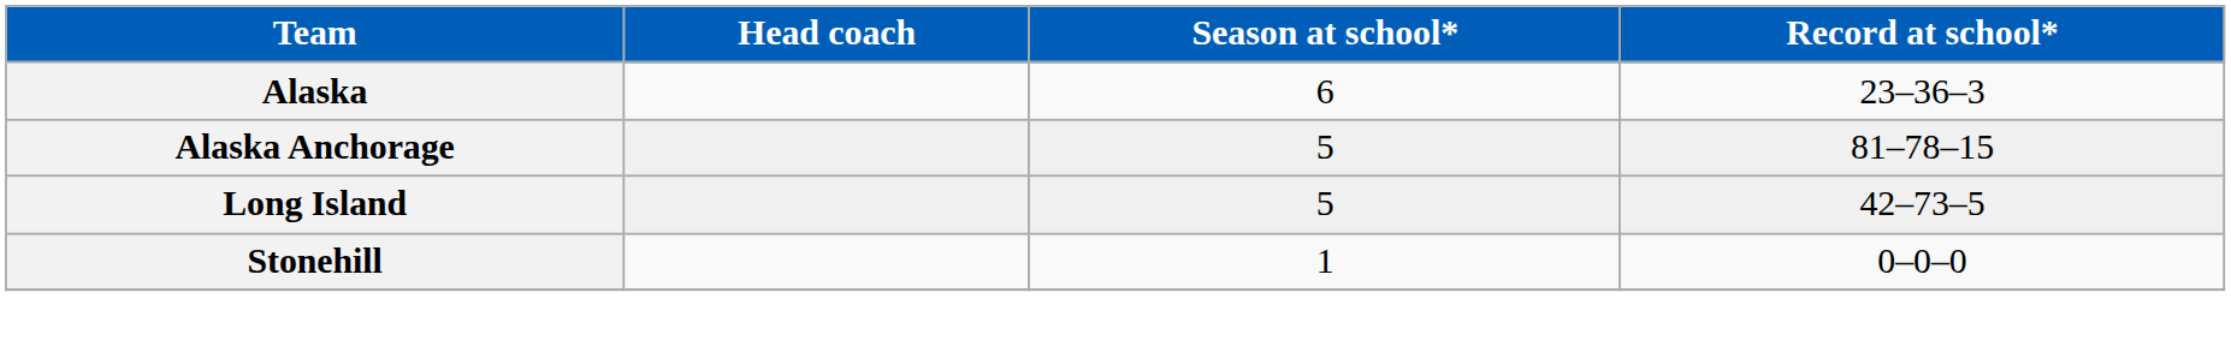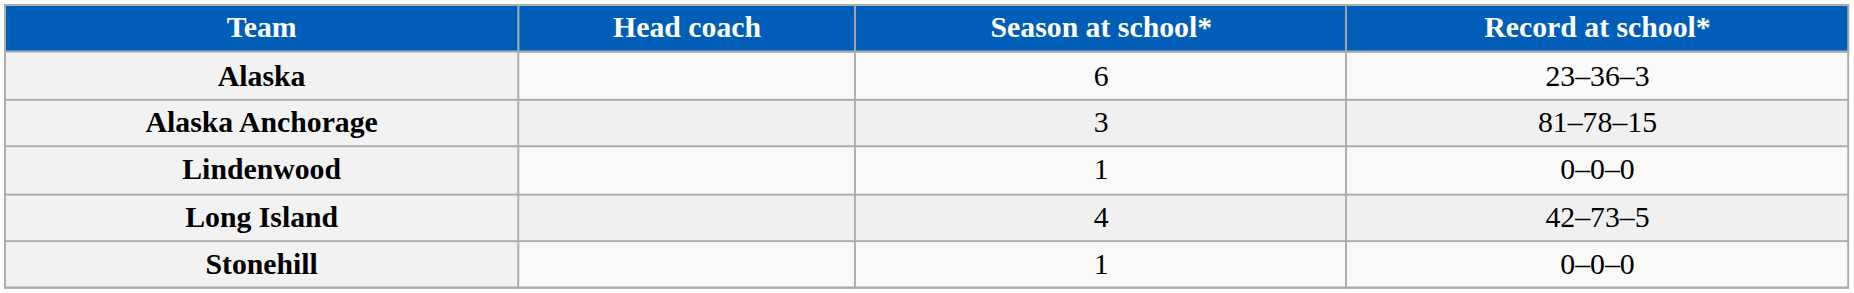Alaska Anchorage | Season at school*: 5 -> 3
+ row: Lindenwood | 1 | 0–0–0
Long Island | Season at school*: 5 -> 4
